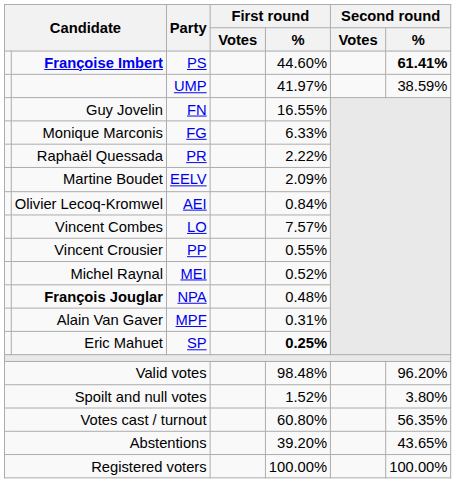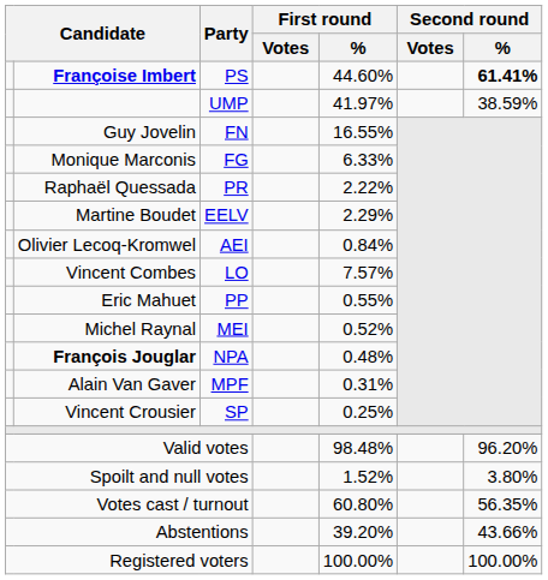EELV | First round / %: 2.09% -> 2.29%
PP | column 2: Vincent Crousier -> Eric Mahuet
SP | column 2: Eric Mahuet -> Vincent Crousier
SP | First round / %: bold -> normal
Abstentions | Second round / %: 43.65% -> 43.66%
